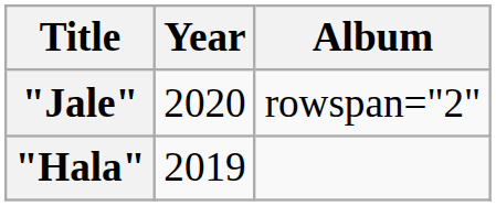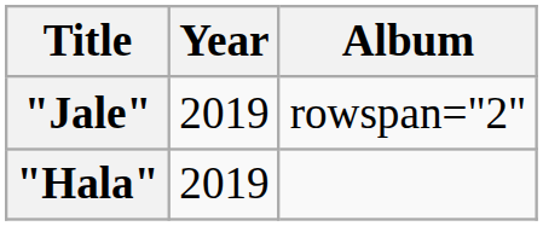"Jale" | Year: 2020 -> 2019
